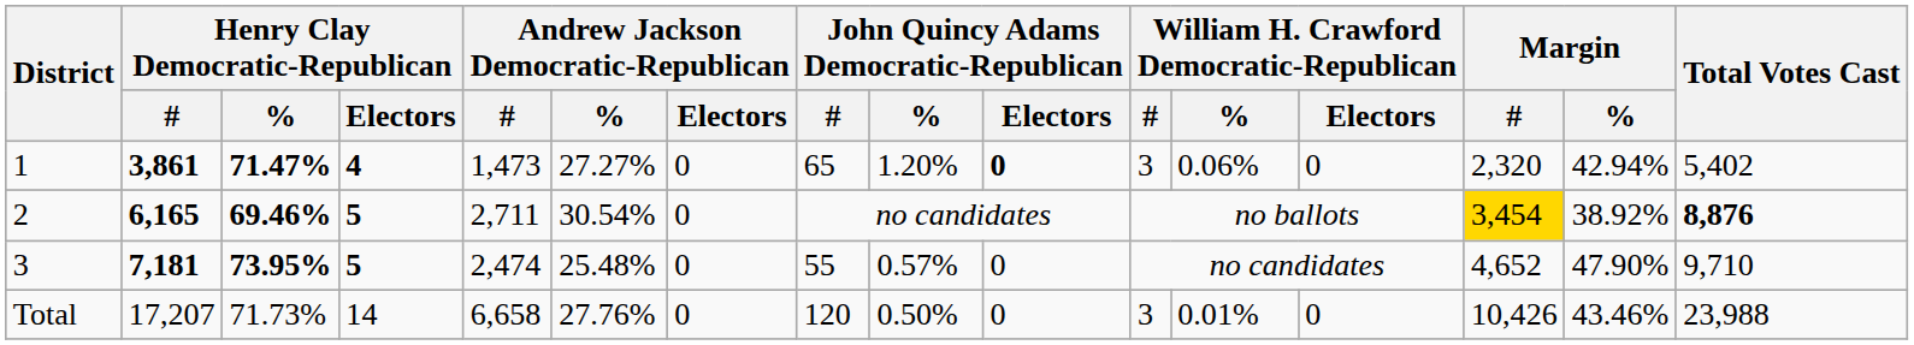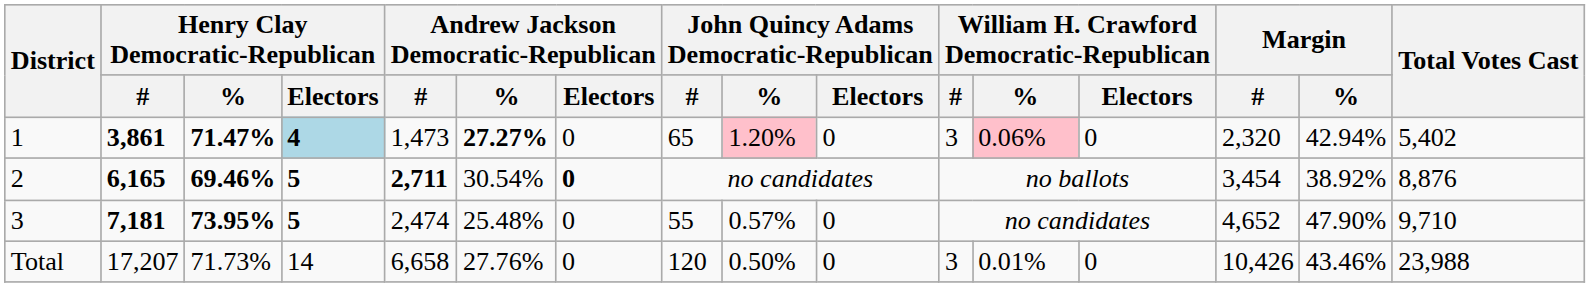1 | Henry Clay Democratic-Republican / Electors: no background -> lightblue background
1 | Andrew Jackson Democratic-Republican / %: normal -> bold
1 | John Quincy Adams Democratic-Republican / %: no background -> pink background
1 | John Quincy Adams Democratic-Republican / Electors: bold -> normal
1 | William H. Crawford Democratic-Republican / %: no background -> pink background
2 | Andrew Jackson Democratic-Republican / #: normal -> bold
2 | Andrew Jackson Democratic-Republican / Electors: normal -> bold
2 | Margin / #: gold background -> no background
2 | Total Votes Cast: bold -> normal
